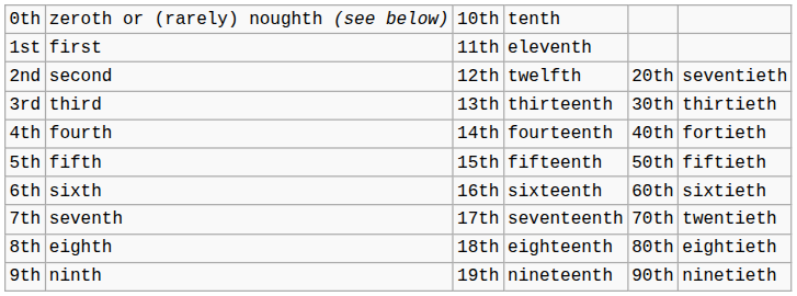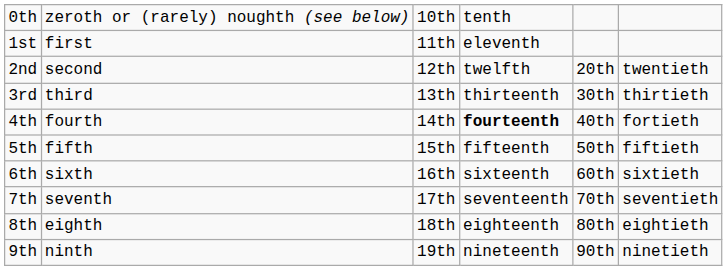2nd | column 6: seventieth -> twentieth
4th | column 4: normal -> bold
7th | column 6: twentieth -> seventieth
